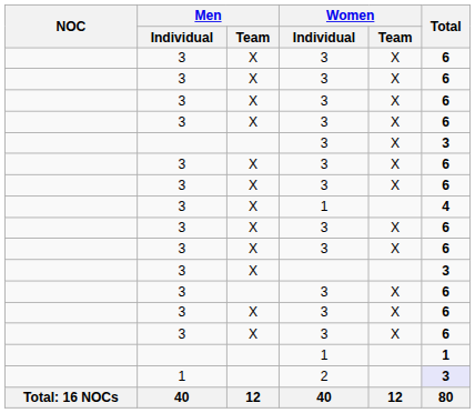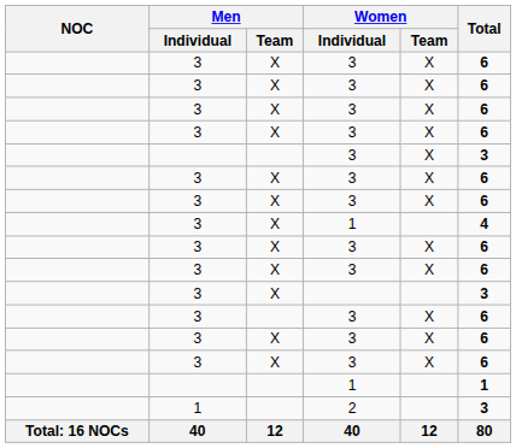2 | Total: lavender background -> no background
